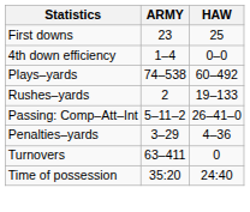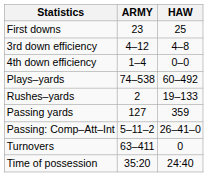+ row: 3rd down efficiency | 4–12 | 4–8
+ row: Passing yards | 127 | 359
- row: Penalties–yards | 3–29 | 4–36
